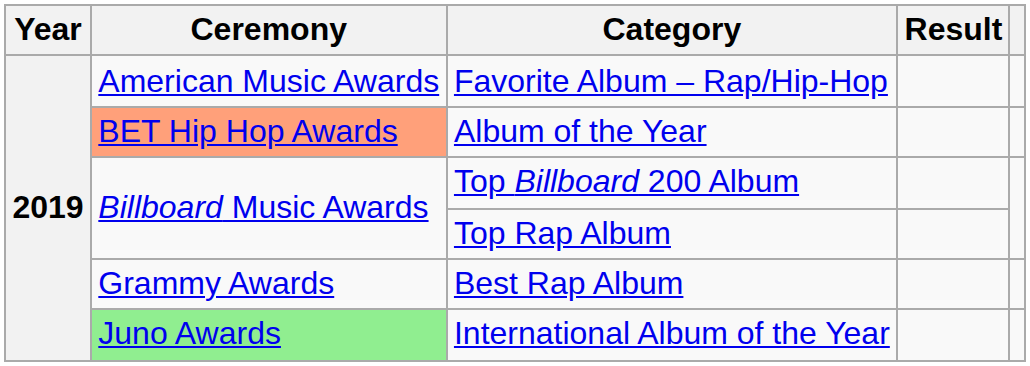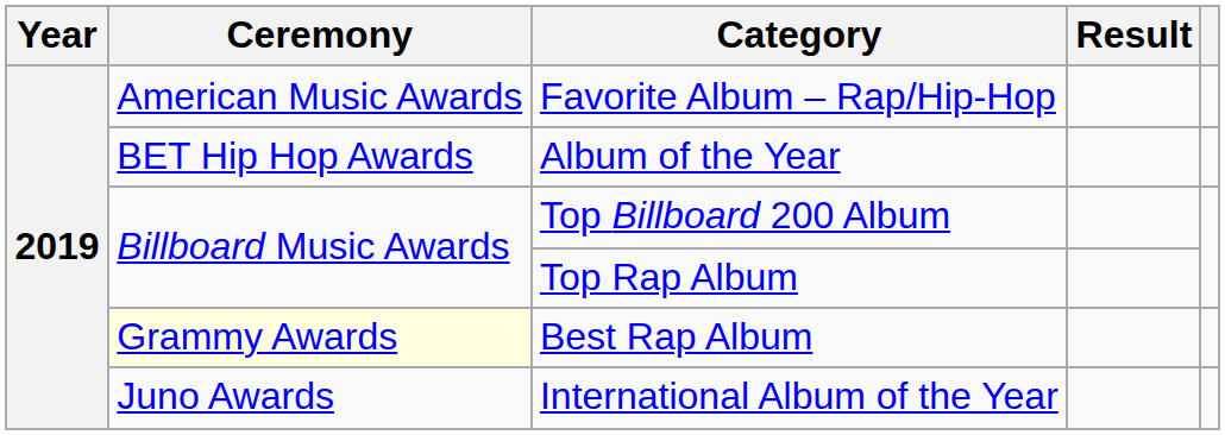Album of the Year | Ceremony: lightsalmon background -> no background
Best Rap Album | Ceremony: no background -> lightyellow background
International Album of the Year | Ceremony: lightgreen background -> no background
